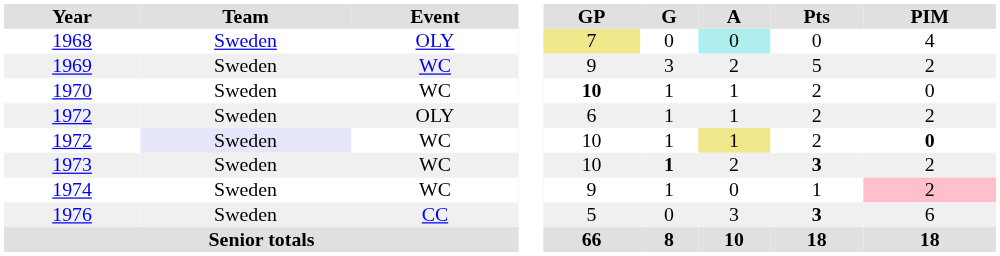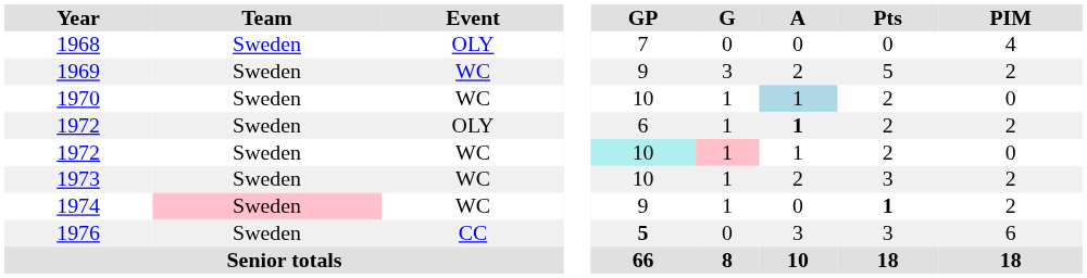1968 | GP: khaki background -> no background
1968 | A: paleturquoise background -> no background
1970 | GP: bold -> normal
1970 | A: no background -> lightblue background
1972 / OLY | A: normal -> bold
1972 / WC | Team: lavender background -> no background
1972 / WC | GP: no background -> paleturquoise background
1972 / WC | G: no background -> pink background
1972 / WC | A: khaki background -> no background
1972 / WC | PIM: bold -> normal
1973 | G: bold -> normal
1973 | Pts: bold -> normal
1974 | Team: no background -> pink background
1974 | Pts: normal -> bold
1974 | PIM: pink background -> no background
1976 | GP: normal -> bold
1976 | Pts: bold -> normal
